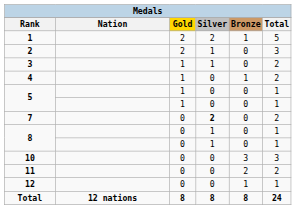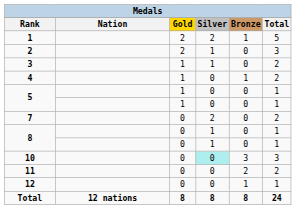7 | column 4: bold -> normal
10 | column 4: no background -> paleturquoise background
